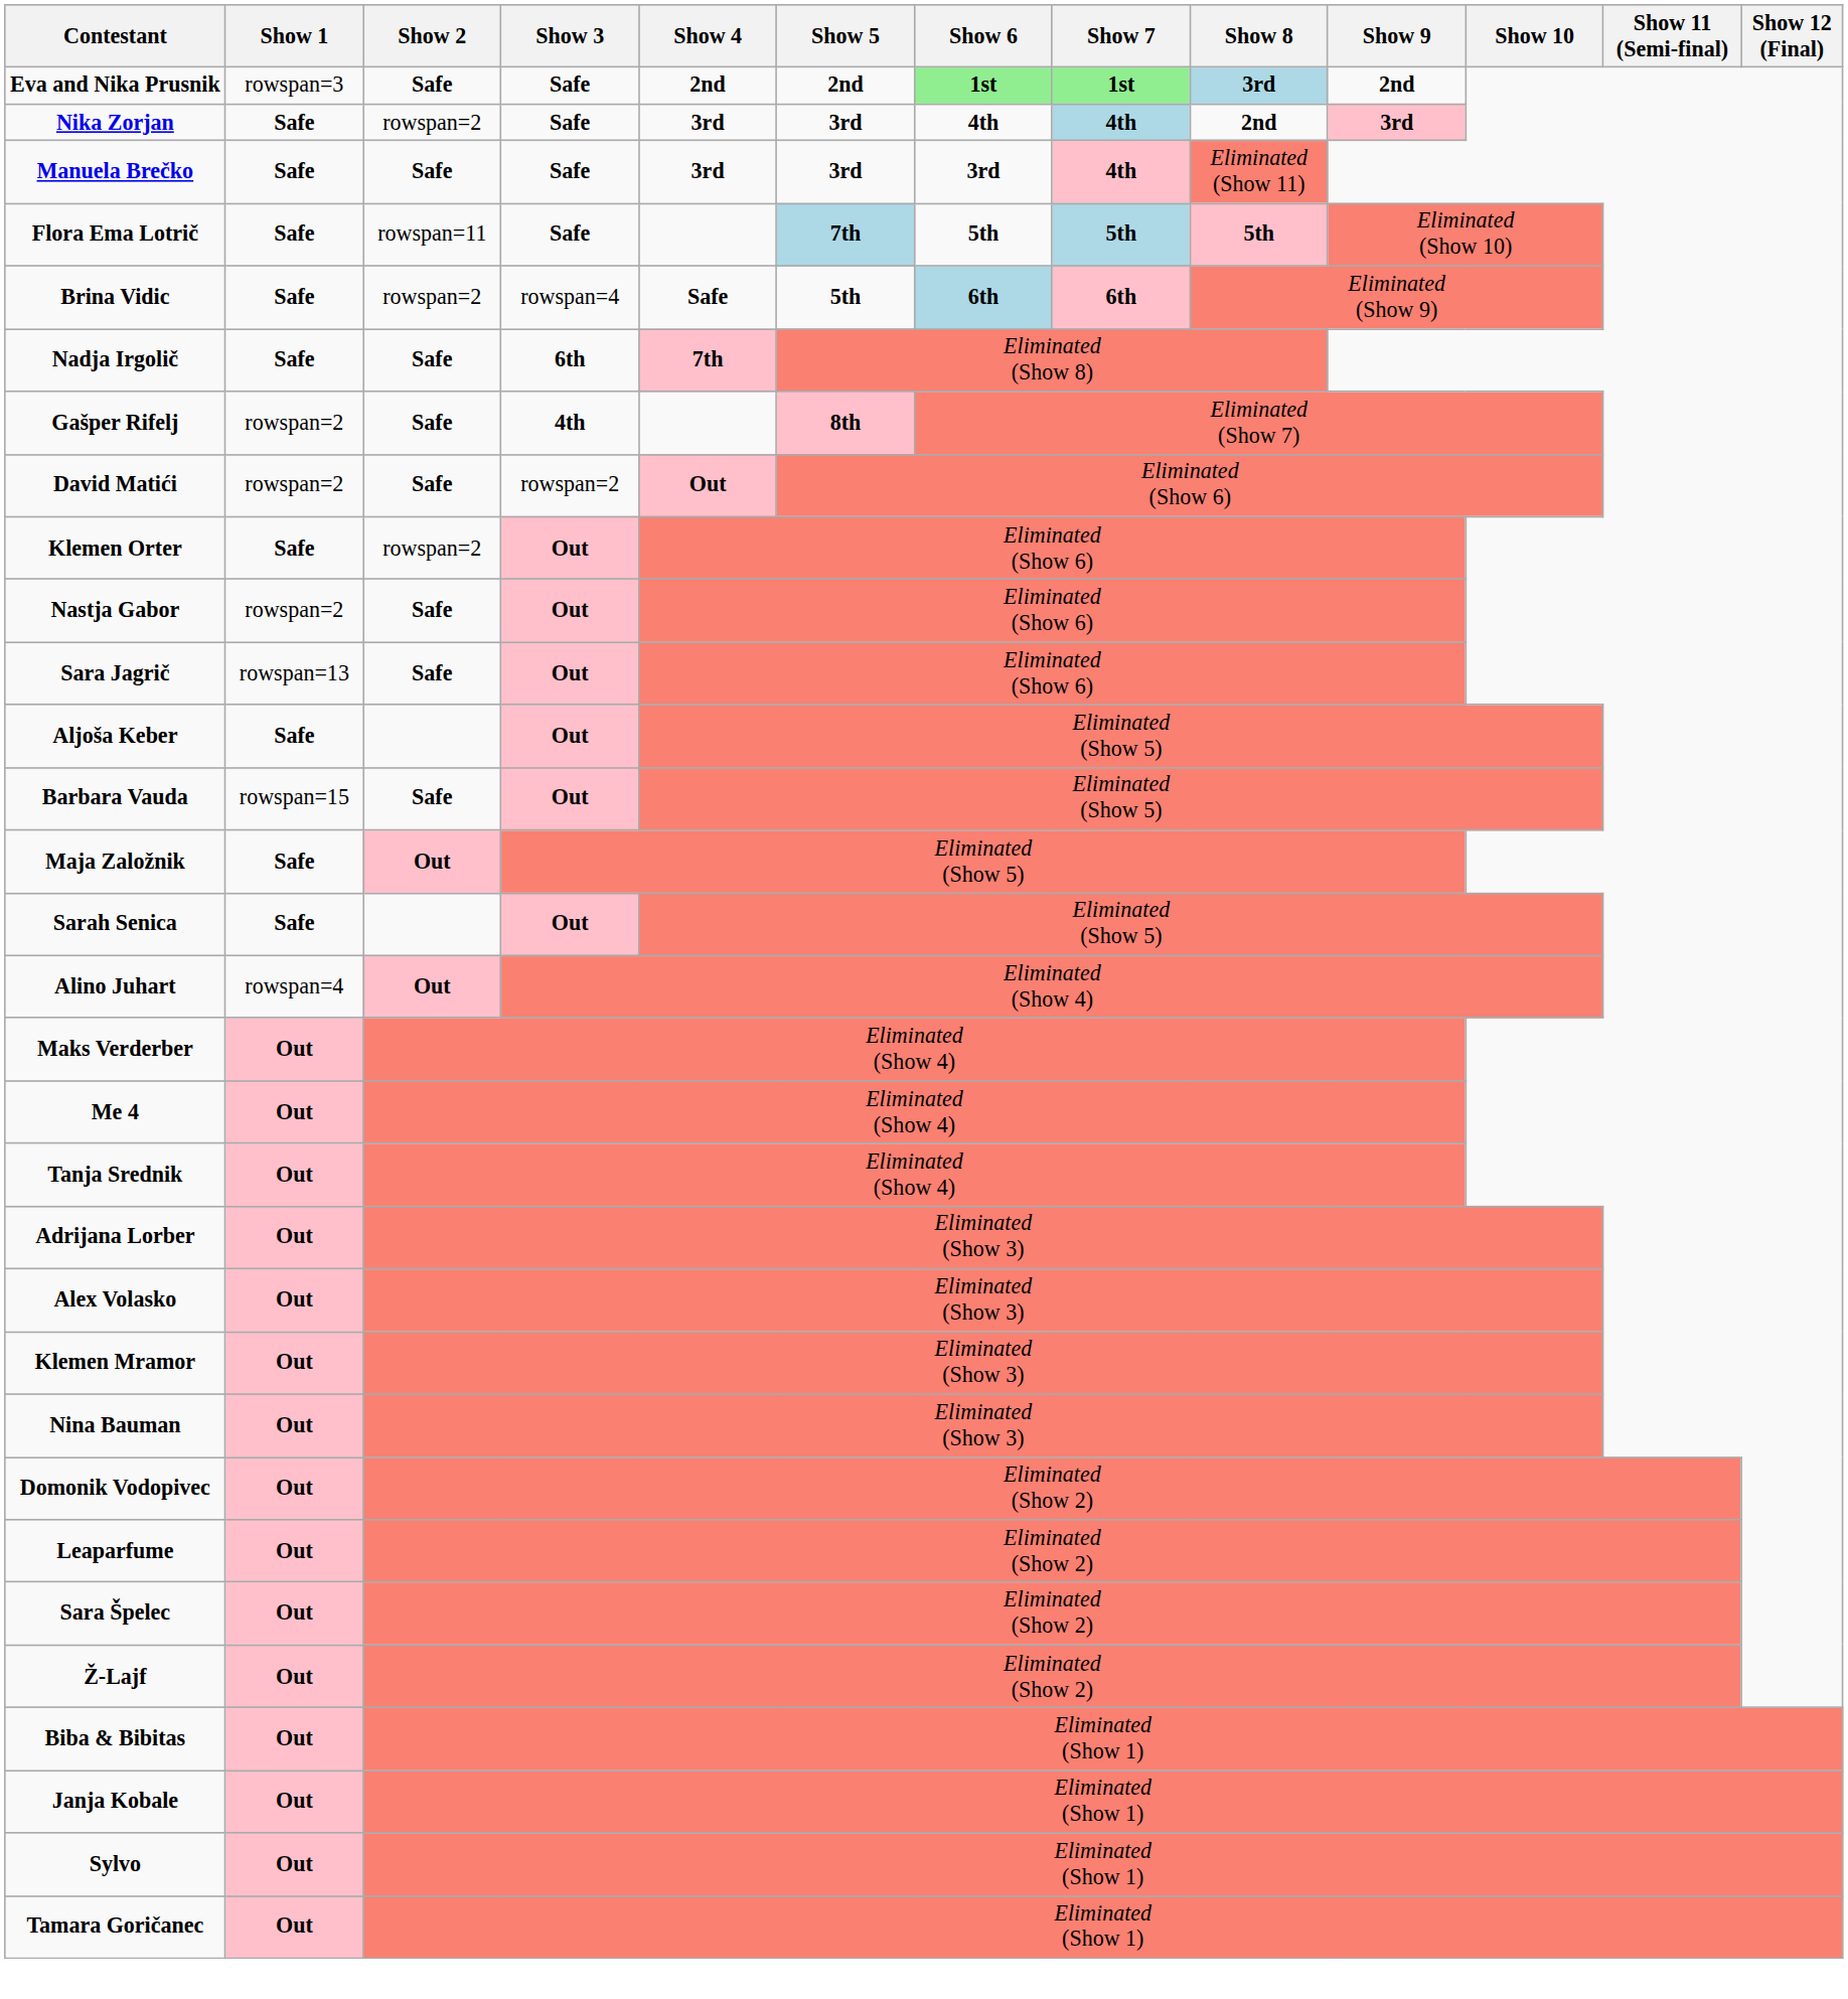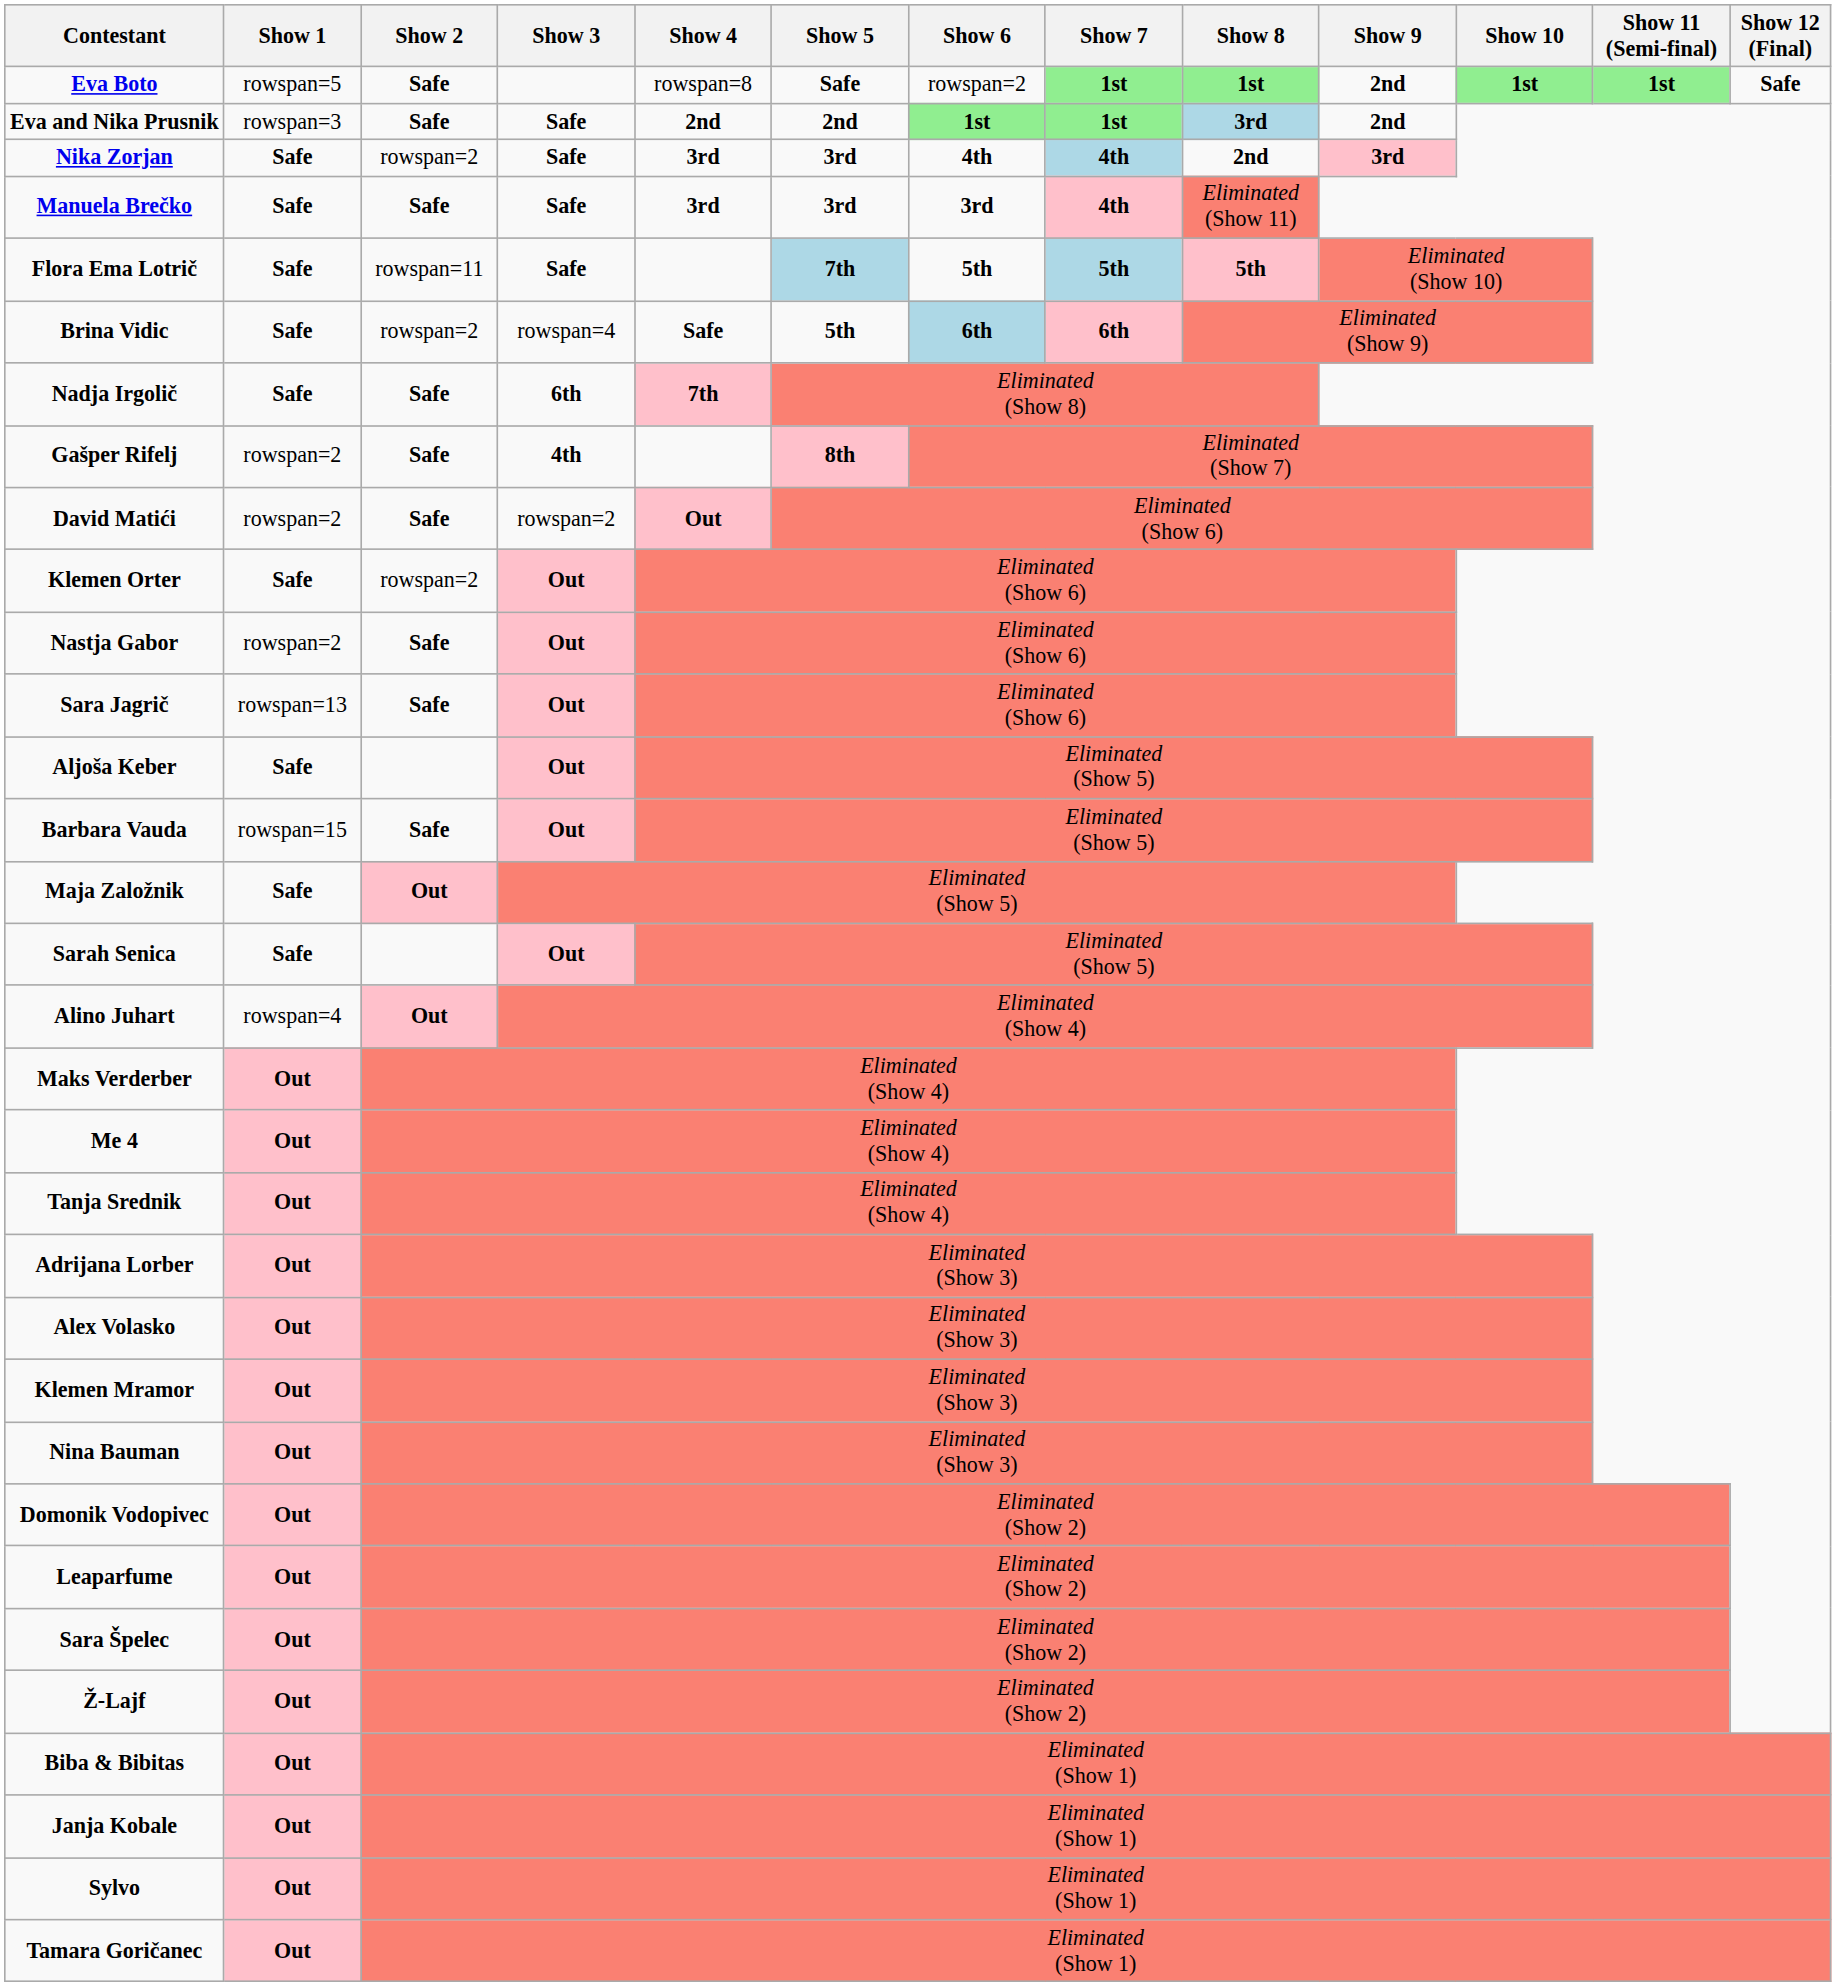+ row: Eva Boto | rowspan=5 | Safe | rowspan=8 | Safe | rowspan=2 | 1st | 1st | 2nd | 1st | 1st | Safe
